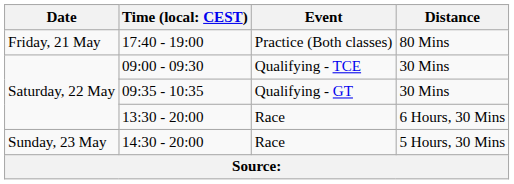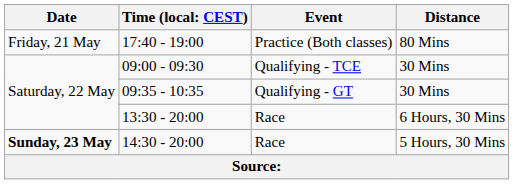14:30 - 20:00 | Date: normal -> bold
